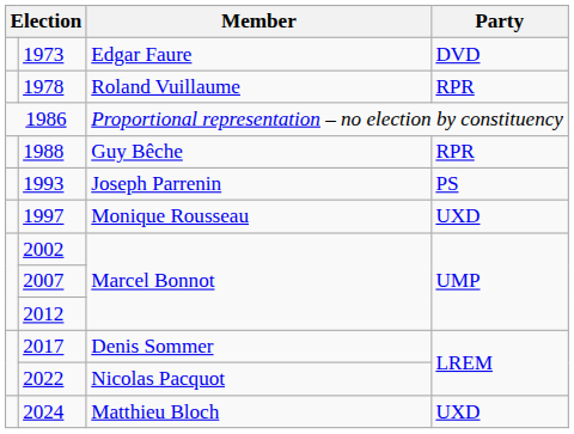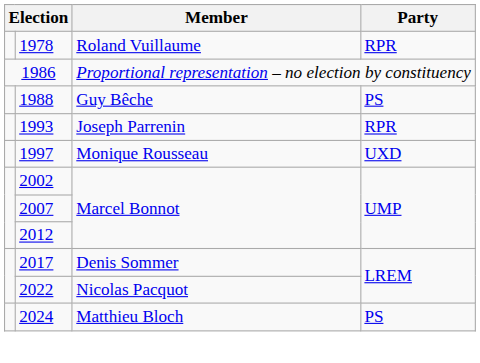- row: 1973 | Edgar Faure | DVD
1988 | Party: RPR -> PS
1993 | Party: PS -> RPR
2024 | Party: UXD -> PS
